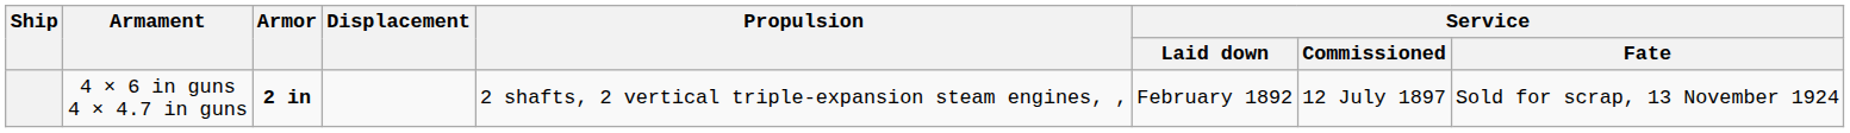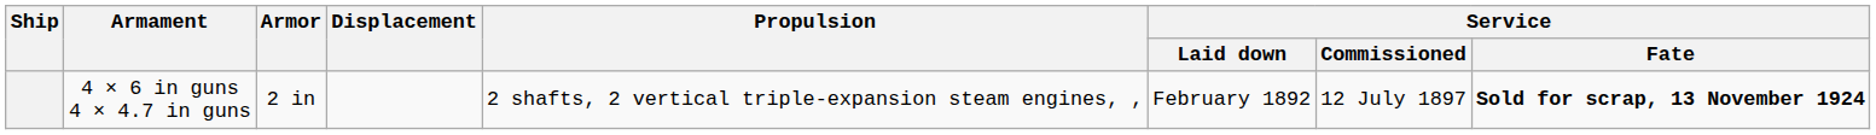4 × 6 in guns 4 × 4.7 in guns | Armor: bold -> normal
4 × 6 in guns 4 × 4.7 in guns | Service / Fate: normal -> bold
